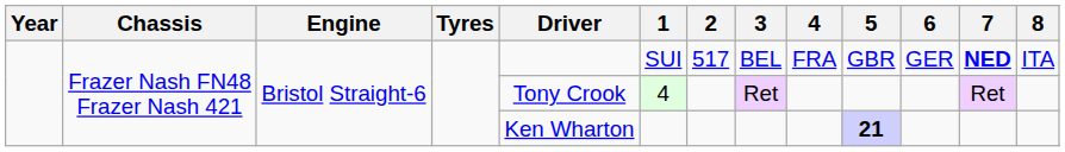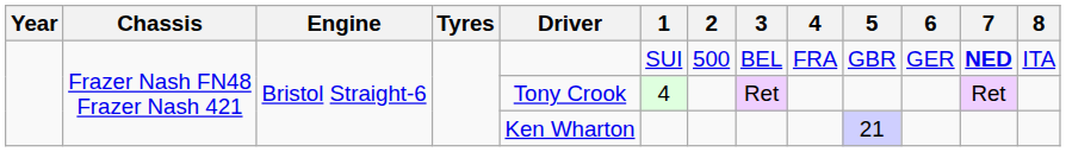row 2 | 2: 517 -> 500
row 4 | 5: bold -> normal
